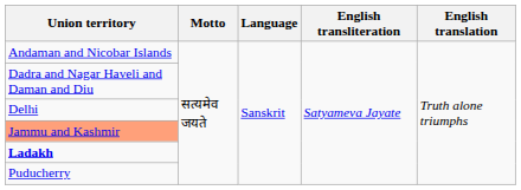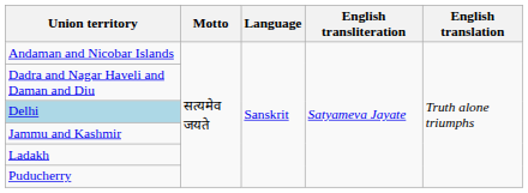Delhi | Union territory: no background -> lightblue background
Jammu and Kashmir | Union territory: lightsalmon background -> no background
Ladakh | Union territory: bold -> normal
